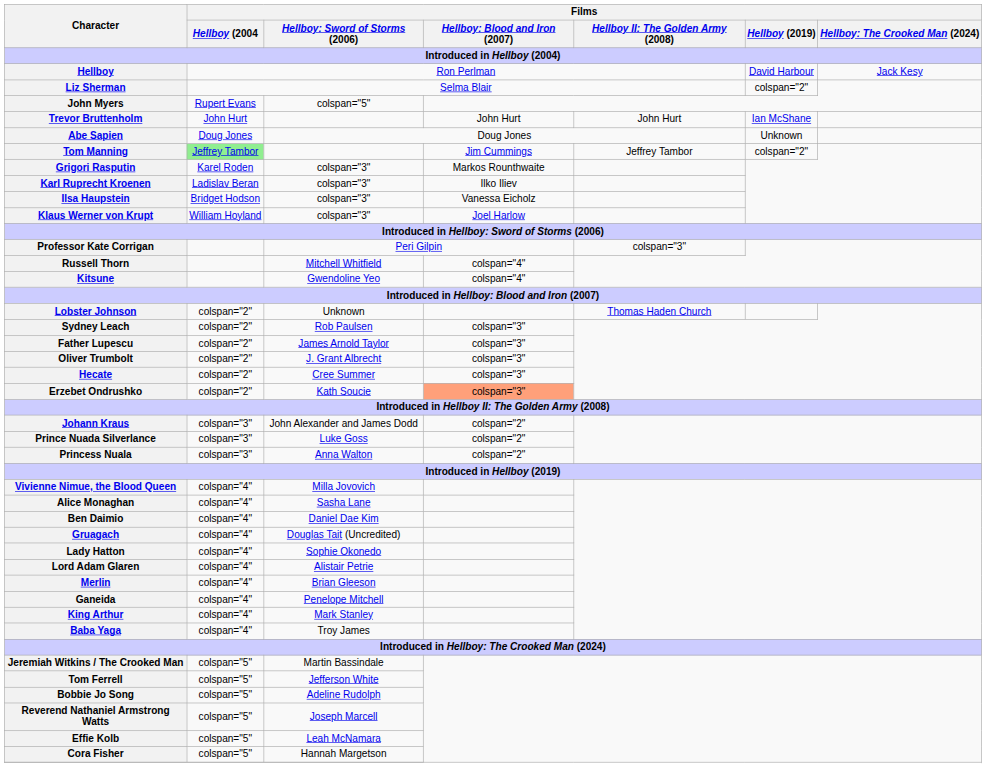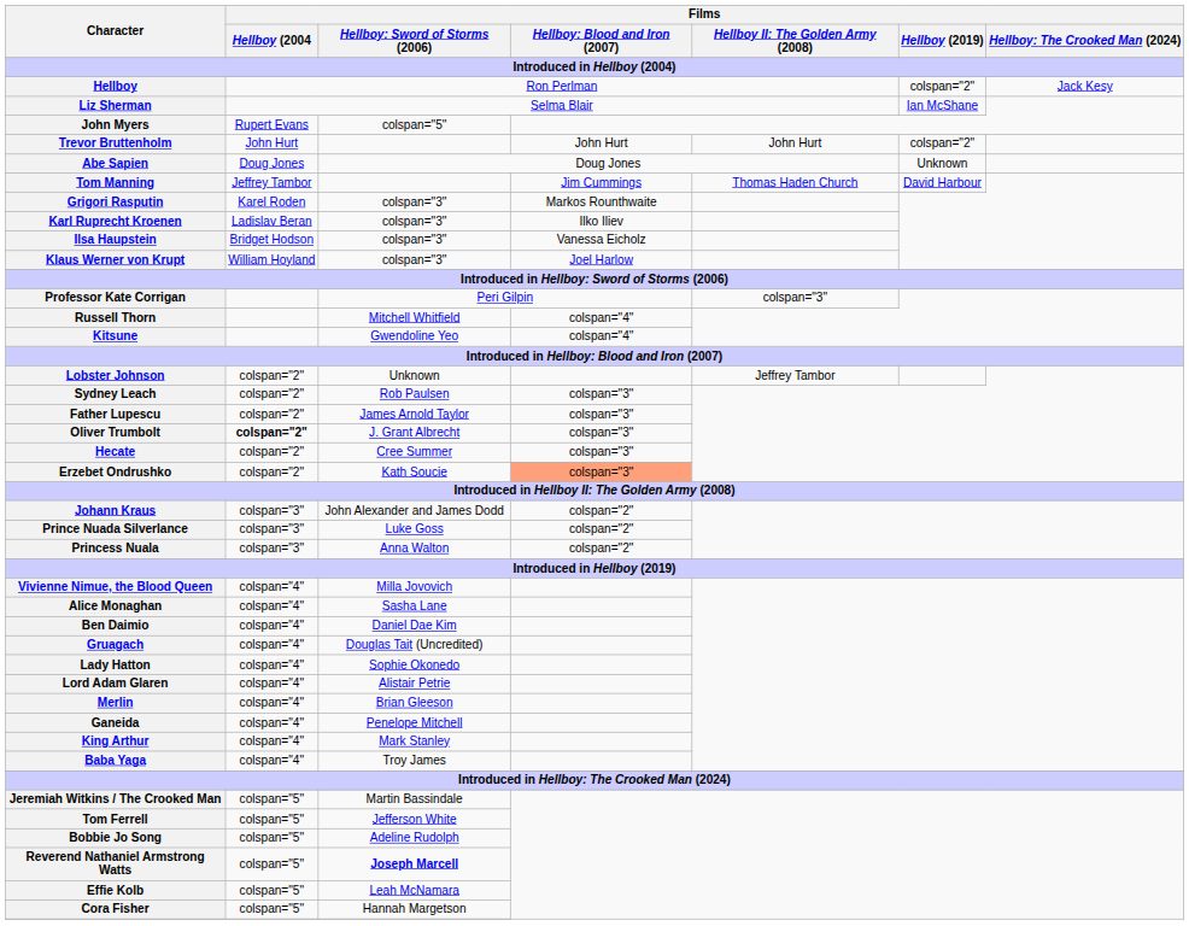Hellboy | Films / Hellboy (2019): David Harbour -> colspan="2"
Liz Sherman | Films / Hellboy (2019): colspan="2" -> Ian McShane
Trevor Bruttenholm | Films / Hellboy (2019): Ian McShane -> colspan="2"
Tom Manning | Films / Hellboy (2004: lightgreen background -> no background
Tom Manning | column 5: Jeffrey Tambor -> Thomas Haden Church
Tom Manning | Films / Hellboy (2019): colspan="2" -> David Harbour
Lobster Johnson | column 5: Thomas Haden Church -> Jeffrey Tambor
Oliver Trumbolt | Films / Hellboy (2004: normal -> bold
Reverend Nathaniel Armstrong Watts | column 3: normal -> bold
